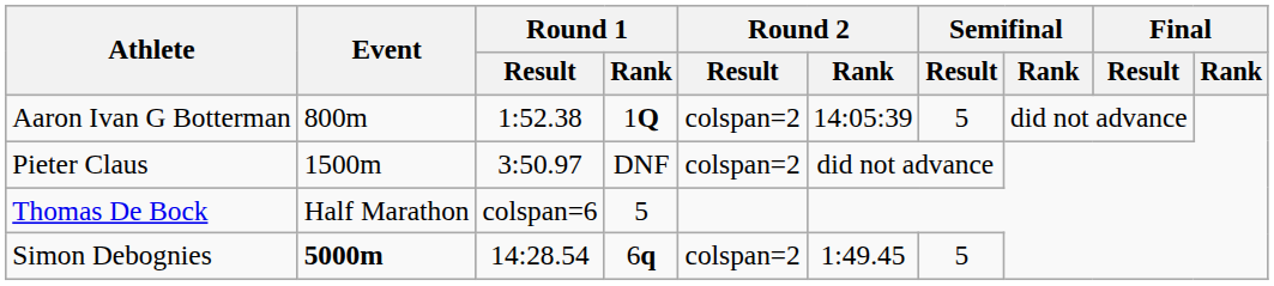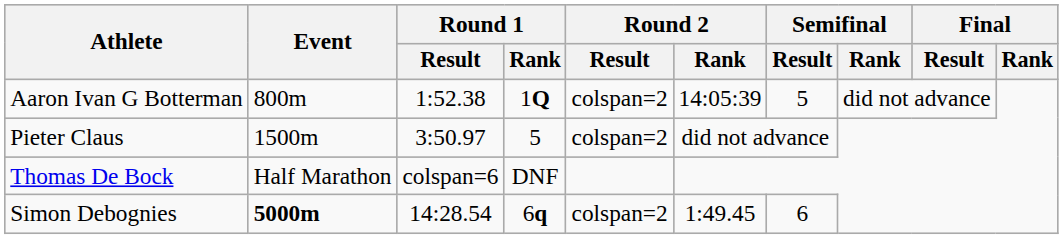Pieter Claus | Round 1 / Rank: DNF -> 5
Thomas De Bock | Round 1 / Rank: 5 -> DNF
Simon Debognies | Semifinal / Result: 5 -> 6
